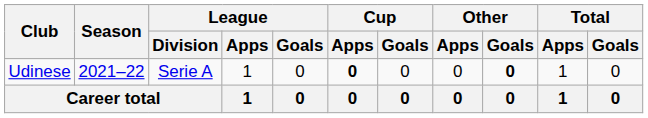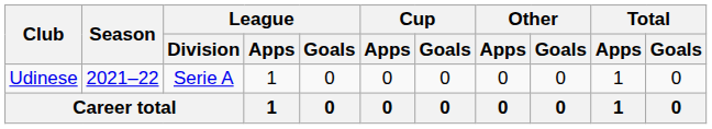Udinese | Cup / Apps: bold -> normal
Udinese | Other / Goals: bold -> normal
